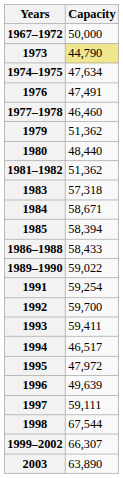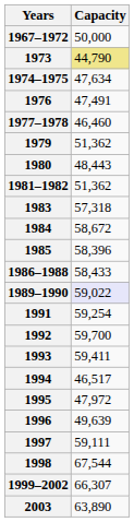1980 | Capacity: 48,440 -> 48,443
1984 | Capacity: 58,671 -> 58,672
1985 | Capacity: 58,394 -> 58,396
1989–1990 | Capacity: no background -> lavender background
